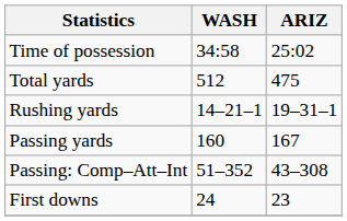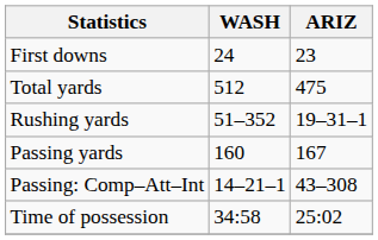rows swapped: First downs <-> Time of possession
Rushing yards | WASH: 14–21–1 -> 51–352
Passing: Comp–Att–Int | WASH: 51–352 -> 14–21–1
